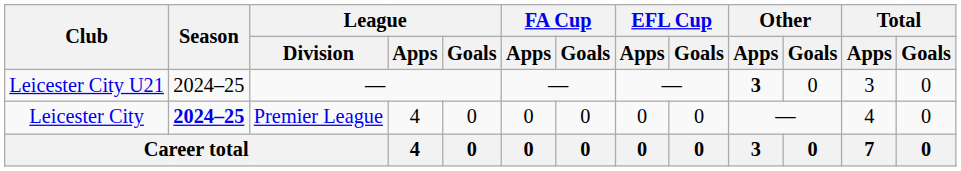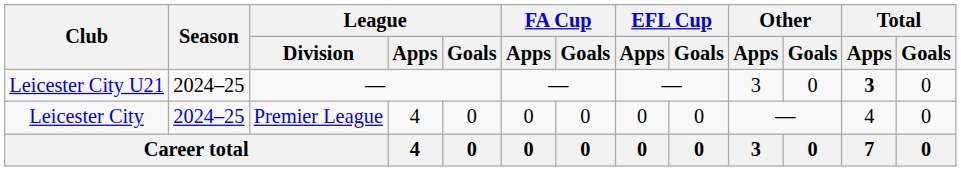Leicester City U21 | Other / Apps: bold -> normal
Leicester City U21 | Total / Apps: normal -> bold
Leicester City | Season: bold -> normal
